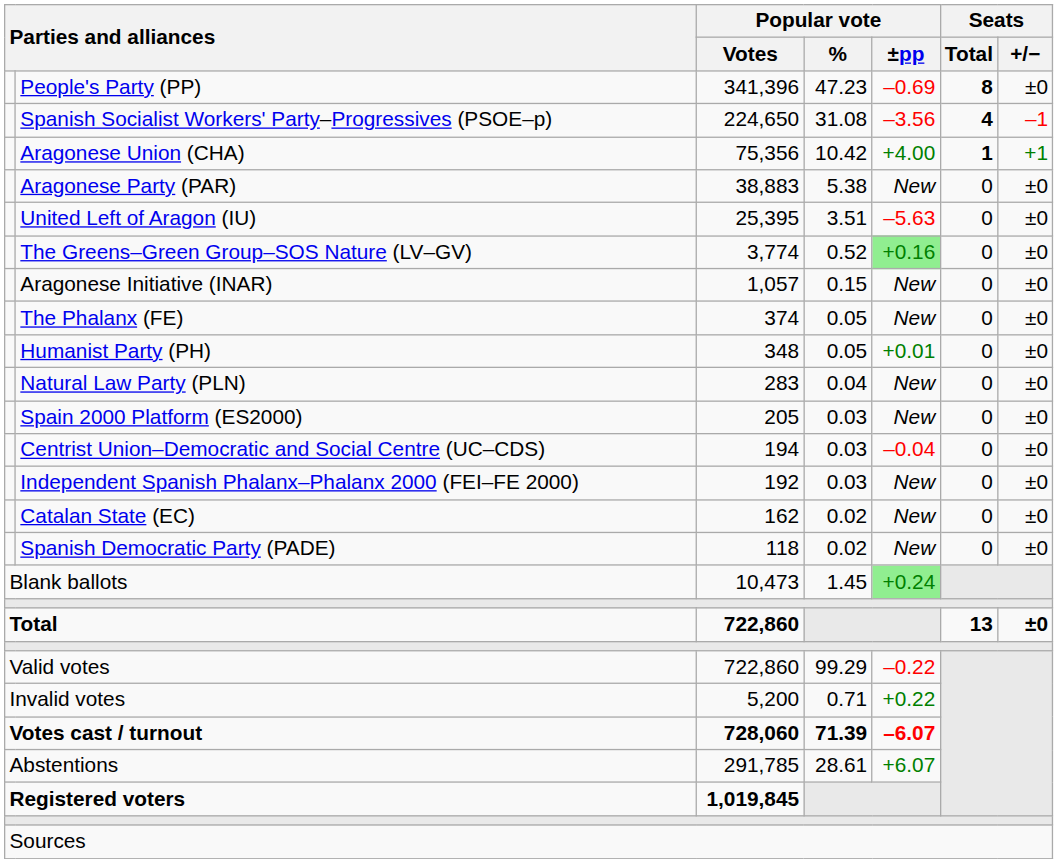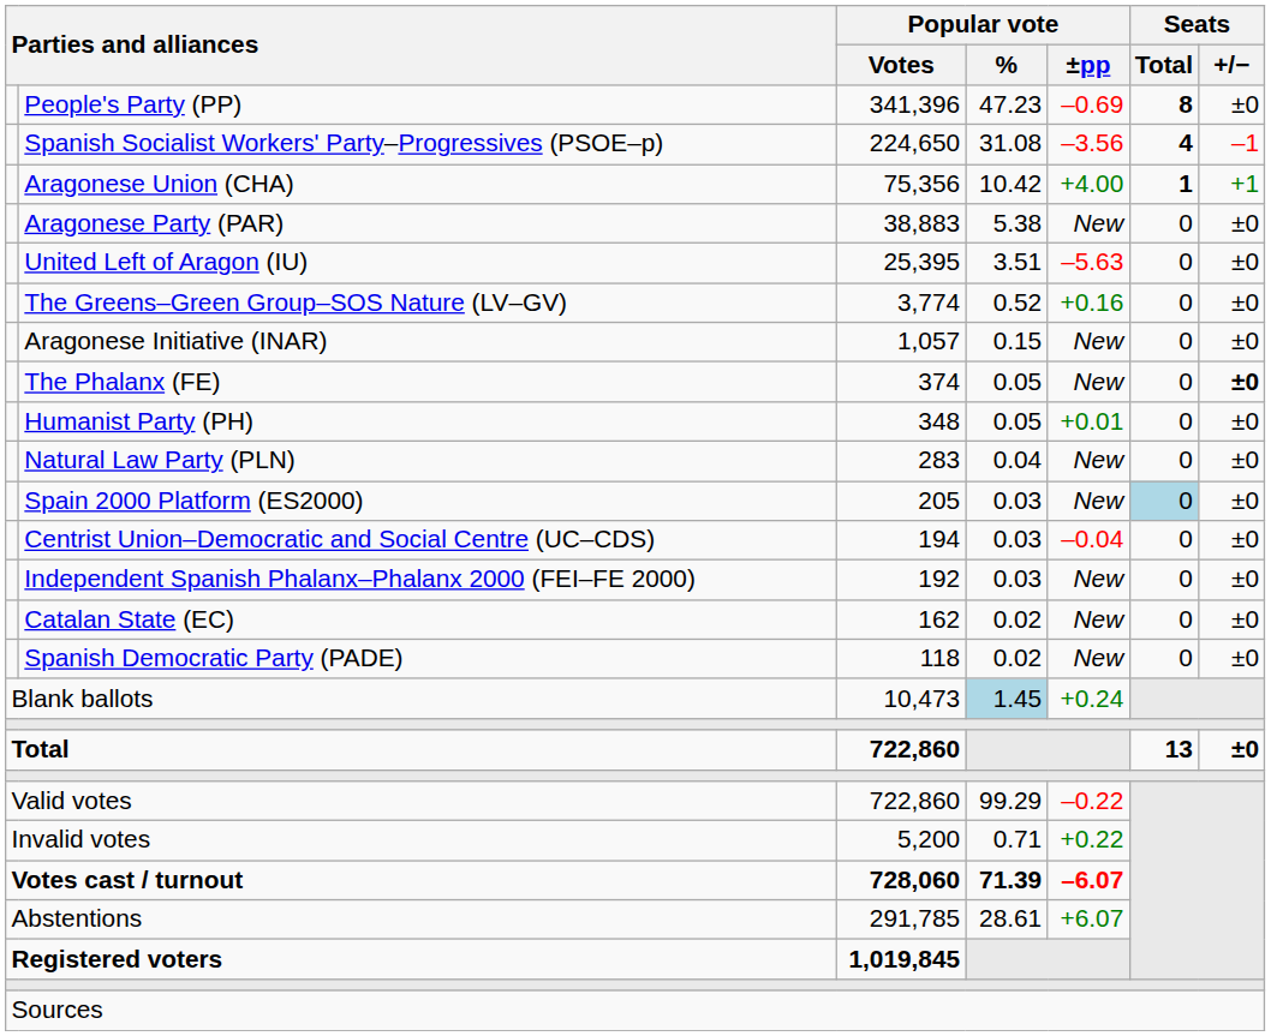The Greens–Green Group–SOS Nature (LV–GV) | Popular vote / ±pp: lightgreen background -> no background
The Phalanx (FE) | Seats / +/−: normal -> bold
Spain 2000 Platform (ES2000) | Seats / Total: no background -> lightblue background
Blank ballots | Popular vote / %: no background -> lightblue background
Blank ballots | Popular vote / ±pp: lightgreen background -> no background
